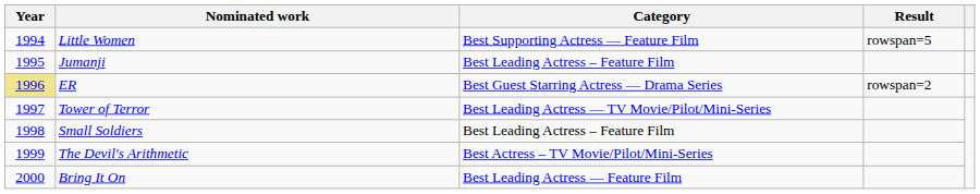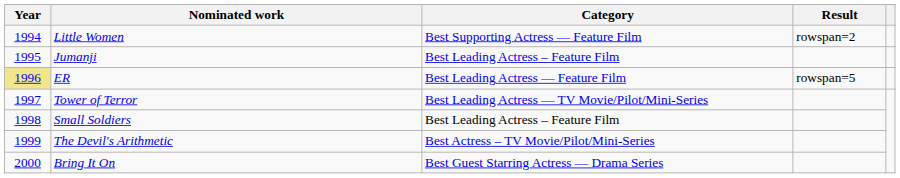Little Women | Result: rowspan=5 -> rowspan=2
ER | Category: Best Guest Starring Actress — Drama Series -> Best Leading Actress — Feature Film
ER | Result: rowspan=2 -> rowspan=5
Bring It On | Category: Best Leading Actress — Feature Film -> Best Guest Starring Actress — Drama Series
